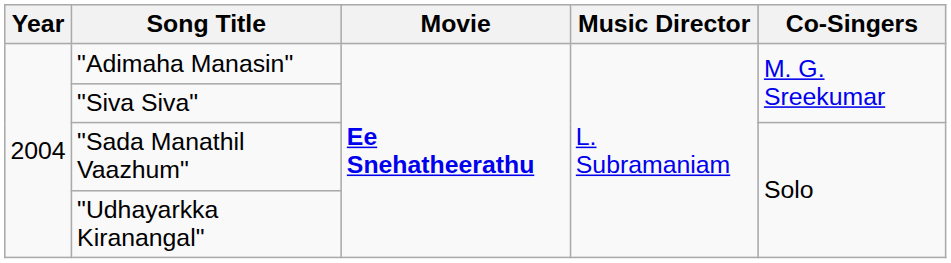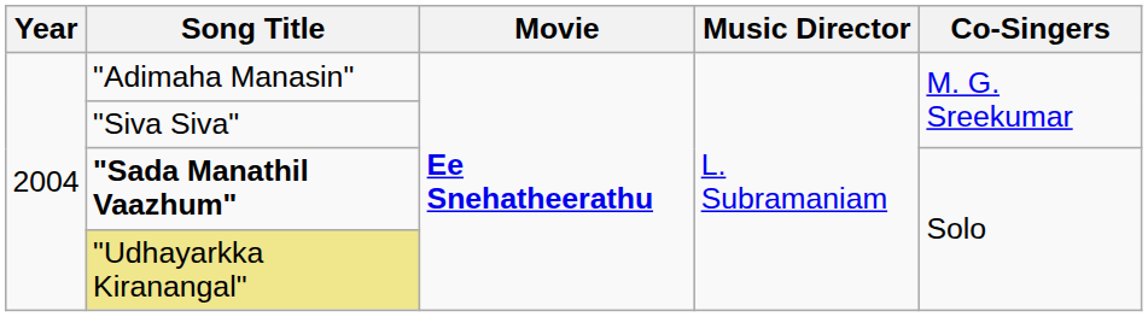"Sada Manathil Vaazhum" | Song Title: normal -> bold
"Udhayarkka Kiranangal" | Song Title: no background -> khaki background
